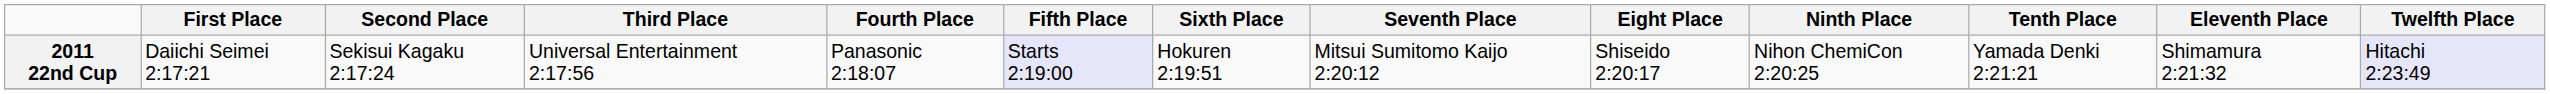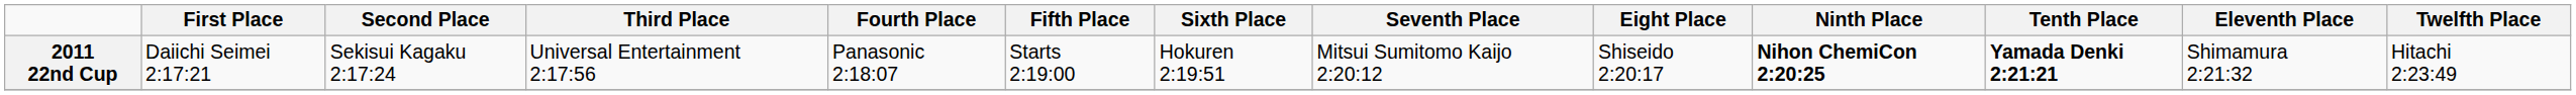2011 22nd Cup | Fifth Place: lavender background -> no background
2011 22nd Cup | Ninth Place: normal -> bold
2011 22nd Cup | Tenth Place: normal -> bold
2011 22nd Cup | Twelfth Place: lavender background -> no background
